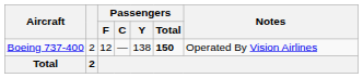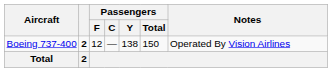Boeing 737-400 | column 2: normal -> bold
Boeing 737-400 | Passengers / Total: bold -> normal
